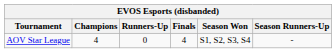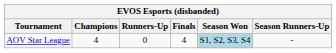AOV Star League | Season Won: no background -> lightblue background
